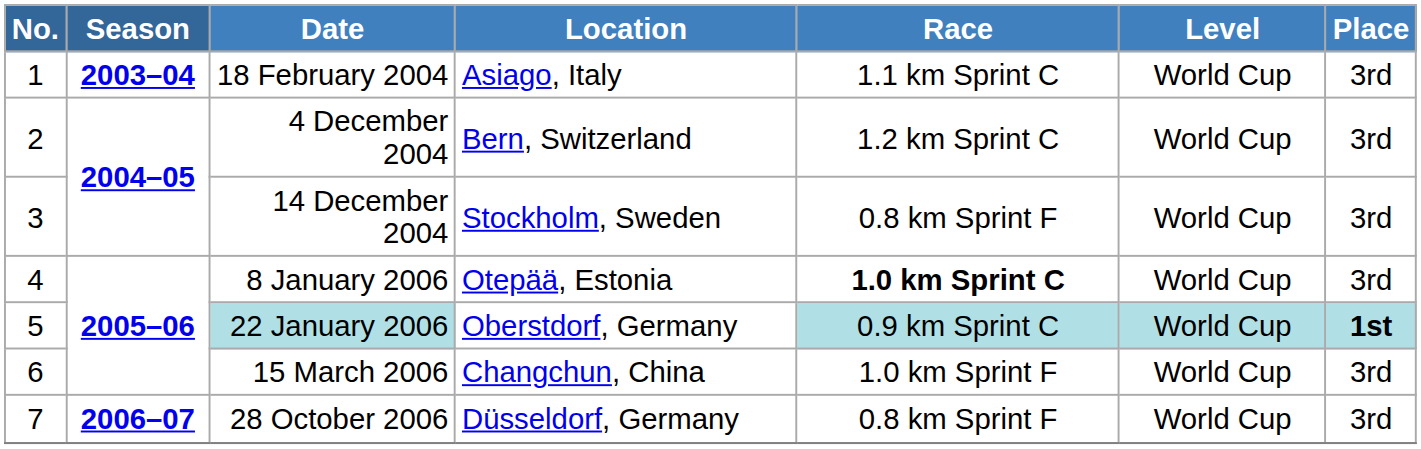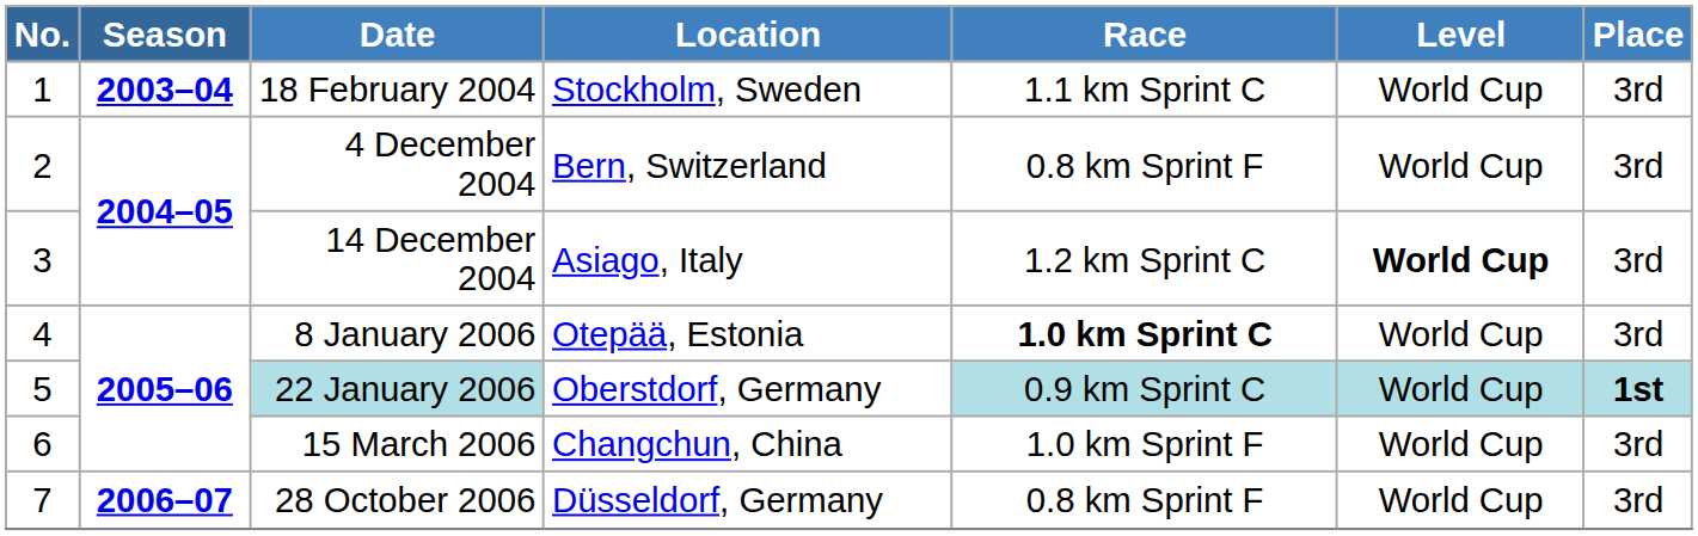18 February 2004 | Location: Asiago, Italy -> Stockholm, Sweden
4 December 2004 | Race: 1.2 km Sprint C -> 0.8 km Sprint F
14 December 2004 | Location: Stockholm, Sweden -> Asiago, Italy
14 December 2004 | Race: 0.8 km Sprint F -> 1.2 km Sprint C
14 December 2004 | Level: normal -> bold
